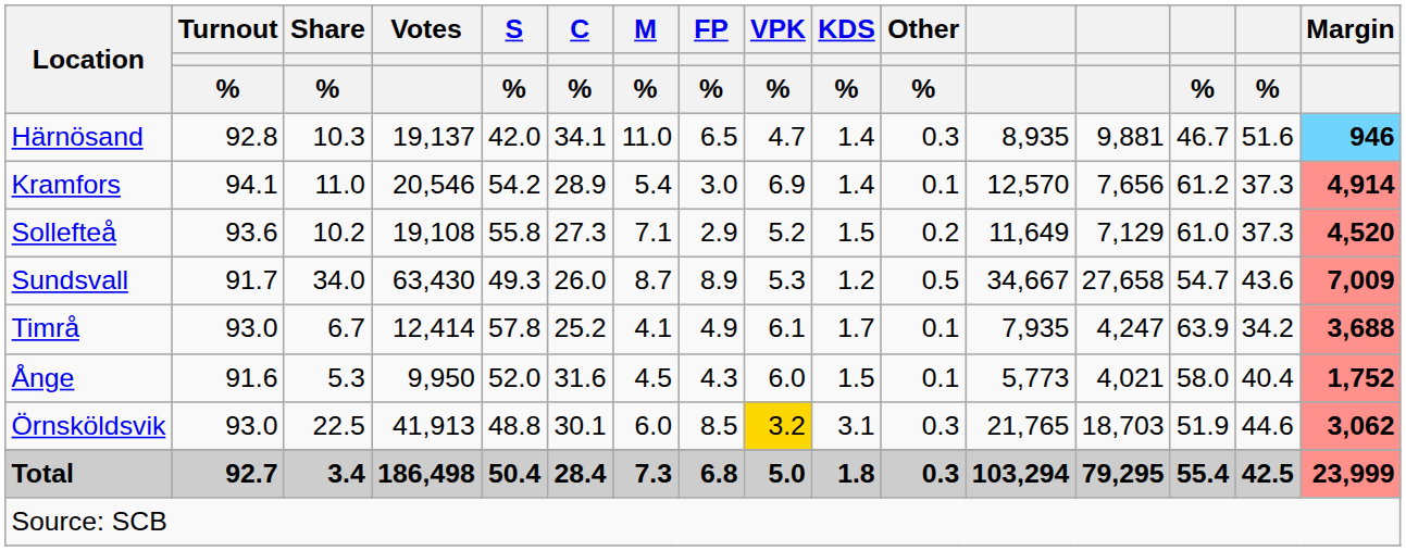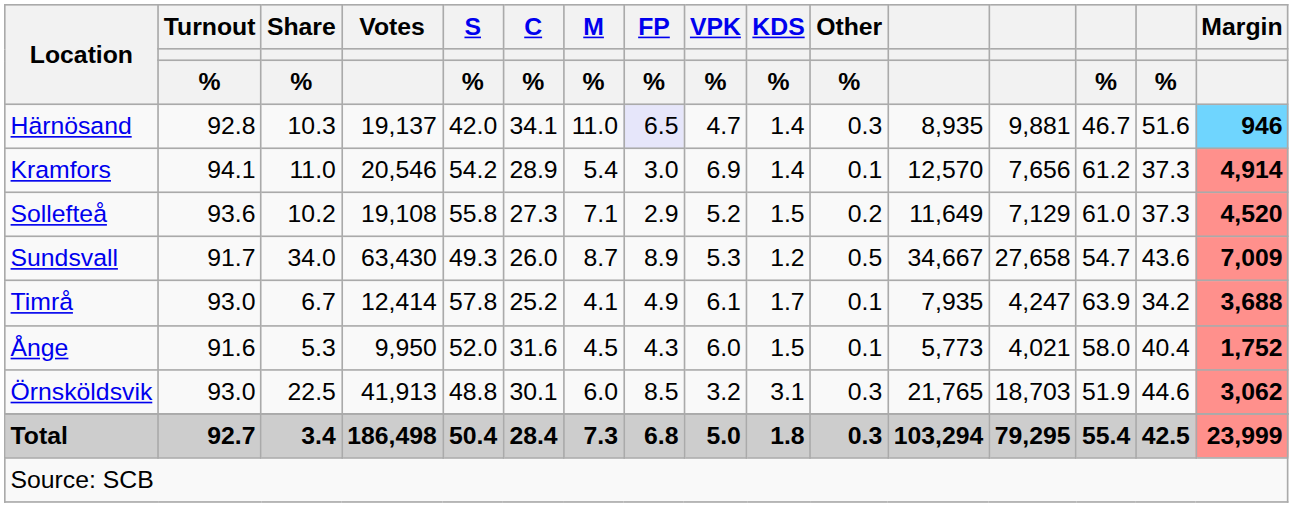Härnösand | FP / %: no background -> lavender background
Örnsköldsvik | VPK / %: gold background -> no background
